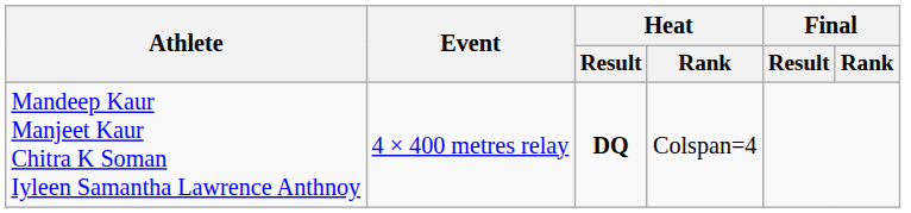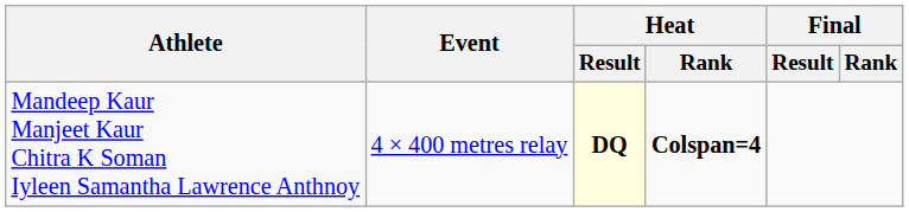row 3 | Heat / Result: no background -> lightyellow background
row 3 | Heat / Rank: normal -> bold
